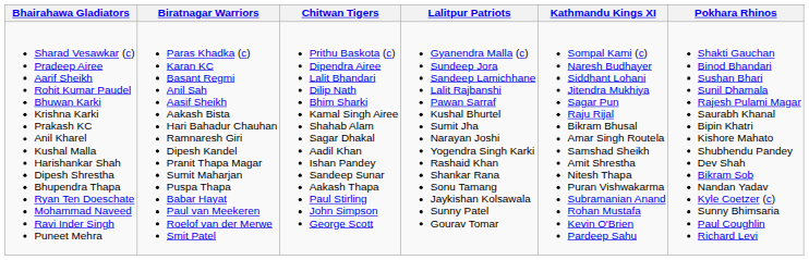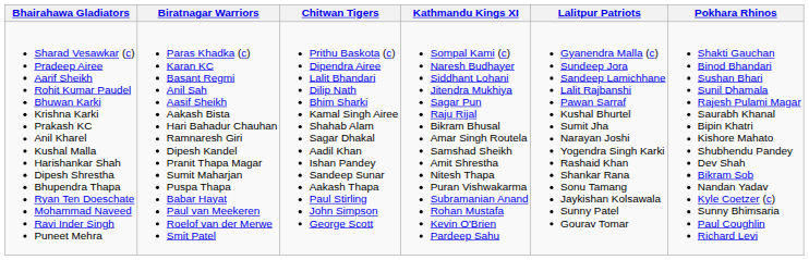columns swapped: Kathmandu Kings XI <-> Lalitpur Patriots
